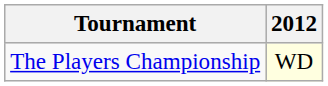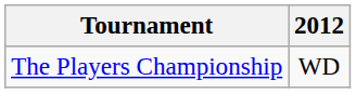The Players Championship | 2012: lightyellow background -> no background
